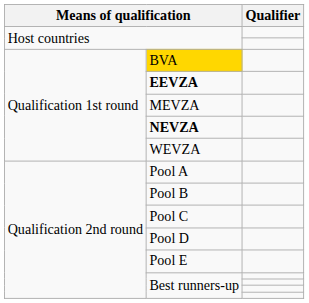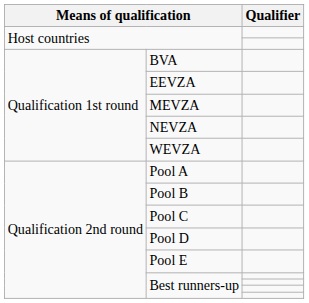BVA | column 2: gold background -> no background
EEVZA | column 2: bold -> normal
NEVZA | column 2: bold -> normal
